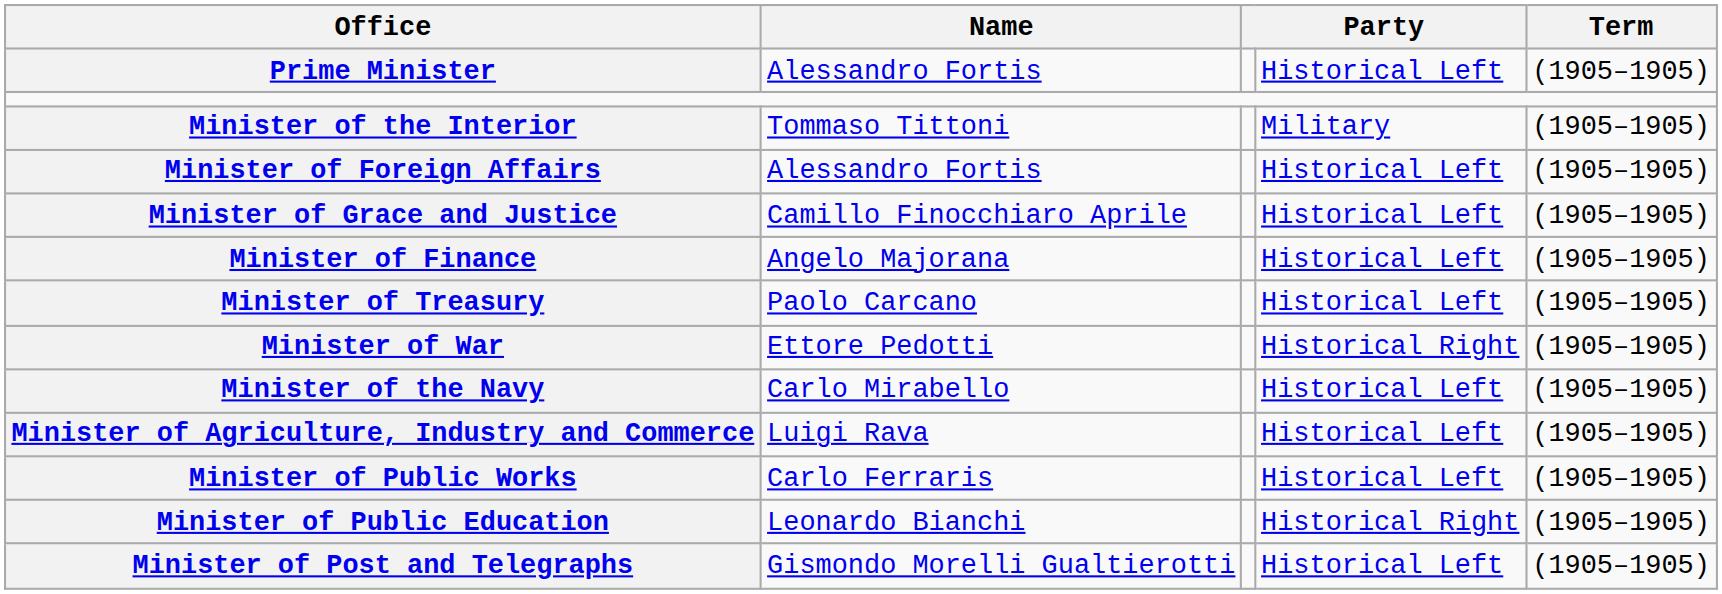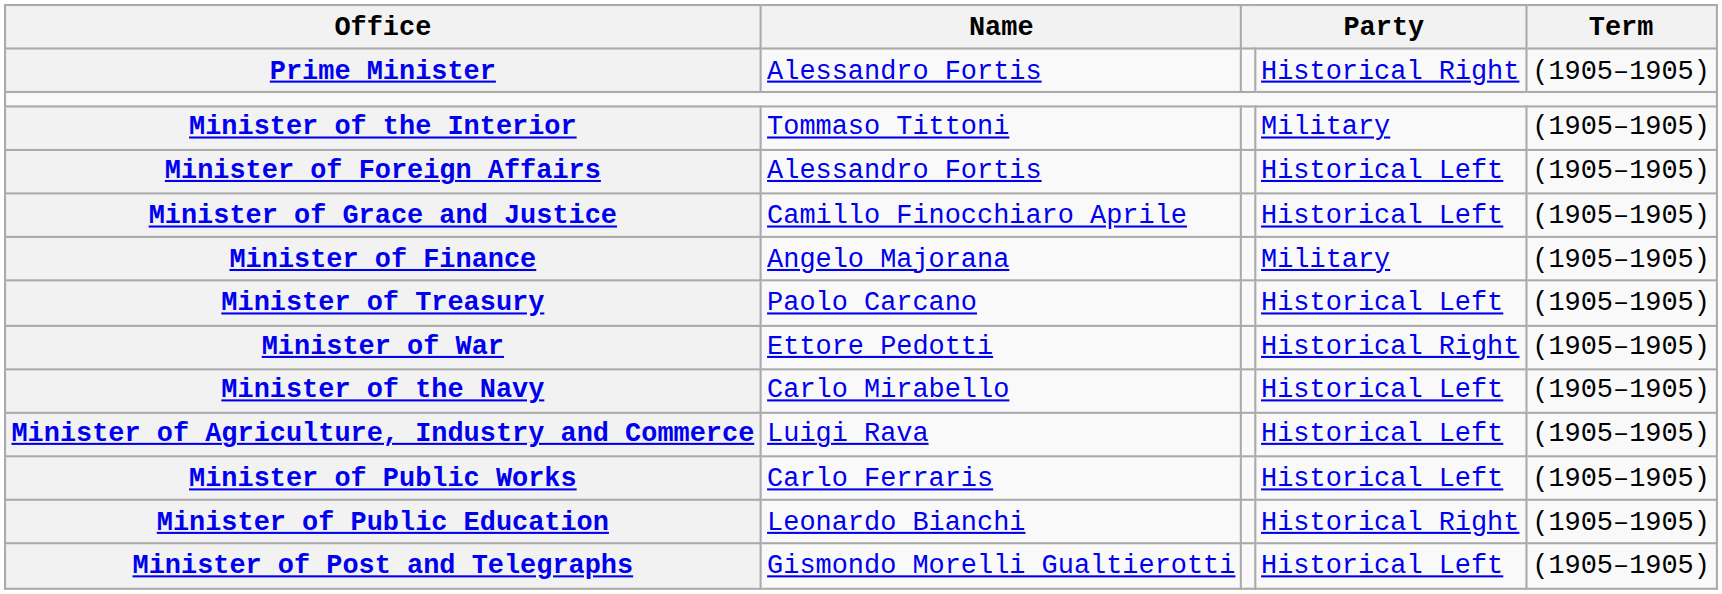Prime Minister | column 4: Historical Left -> Historical Right
Minister of Finance | column 4: Historical Left -> Military
